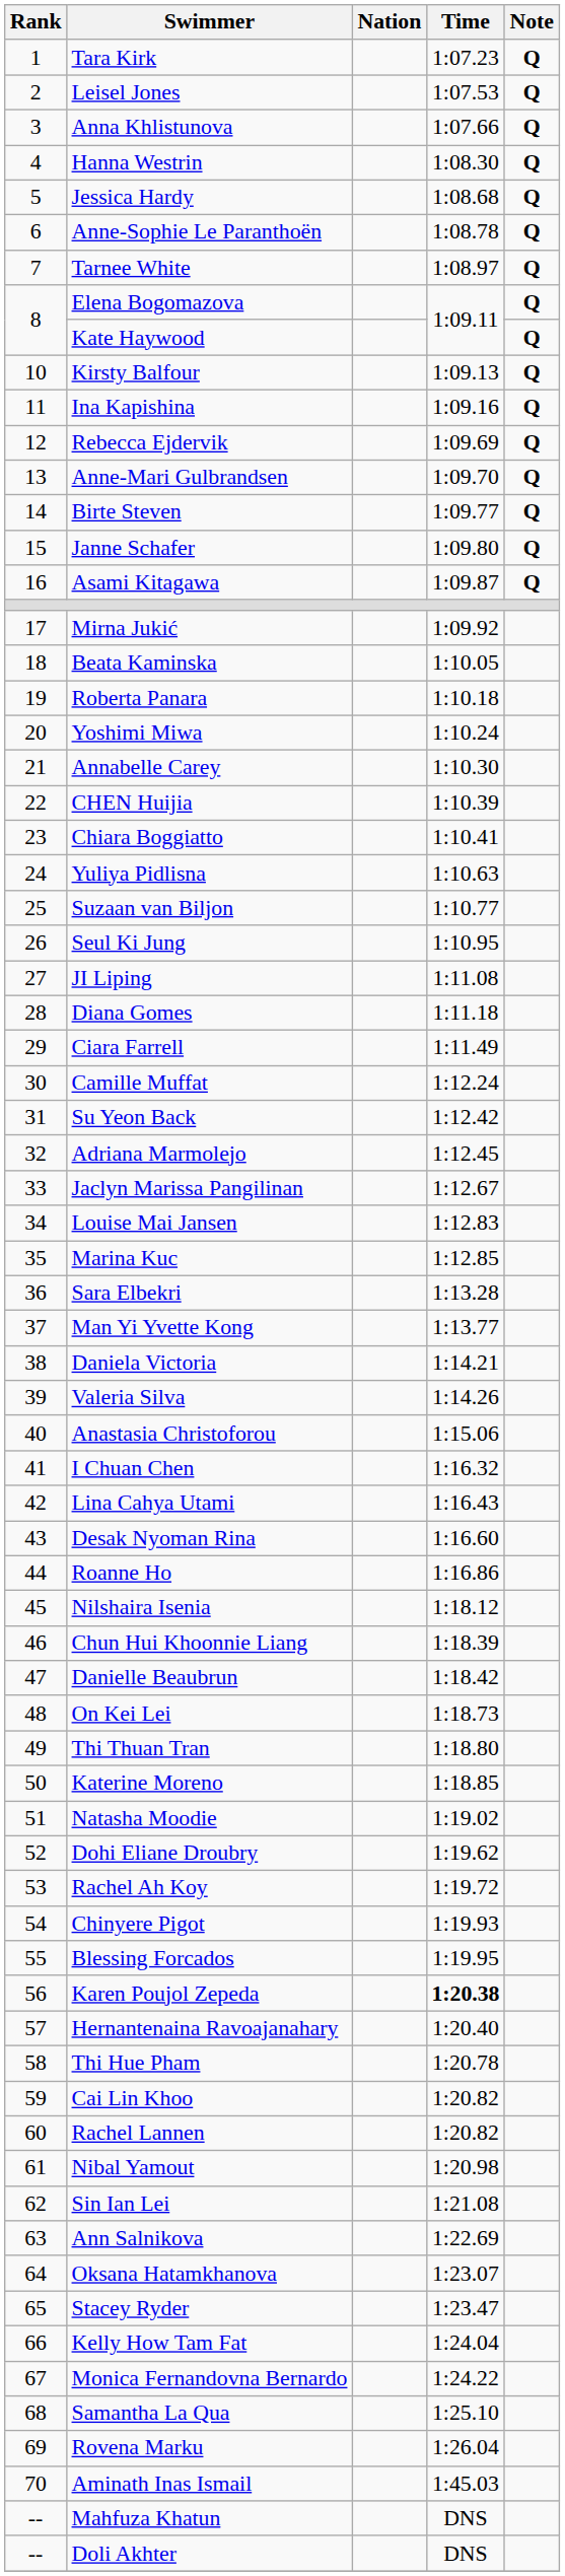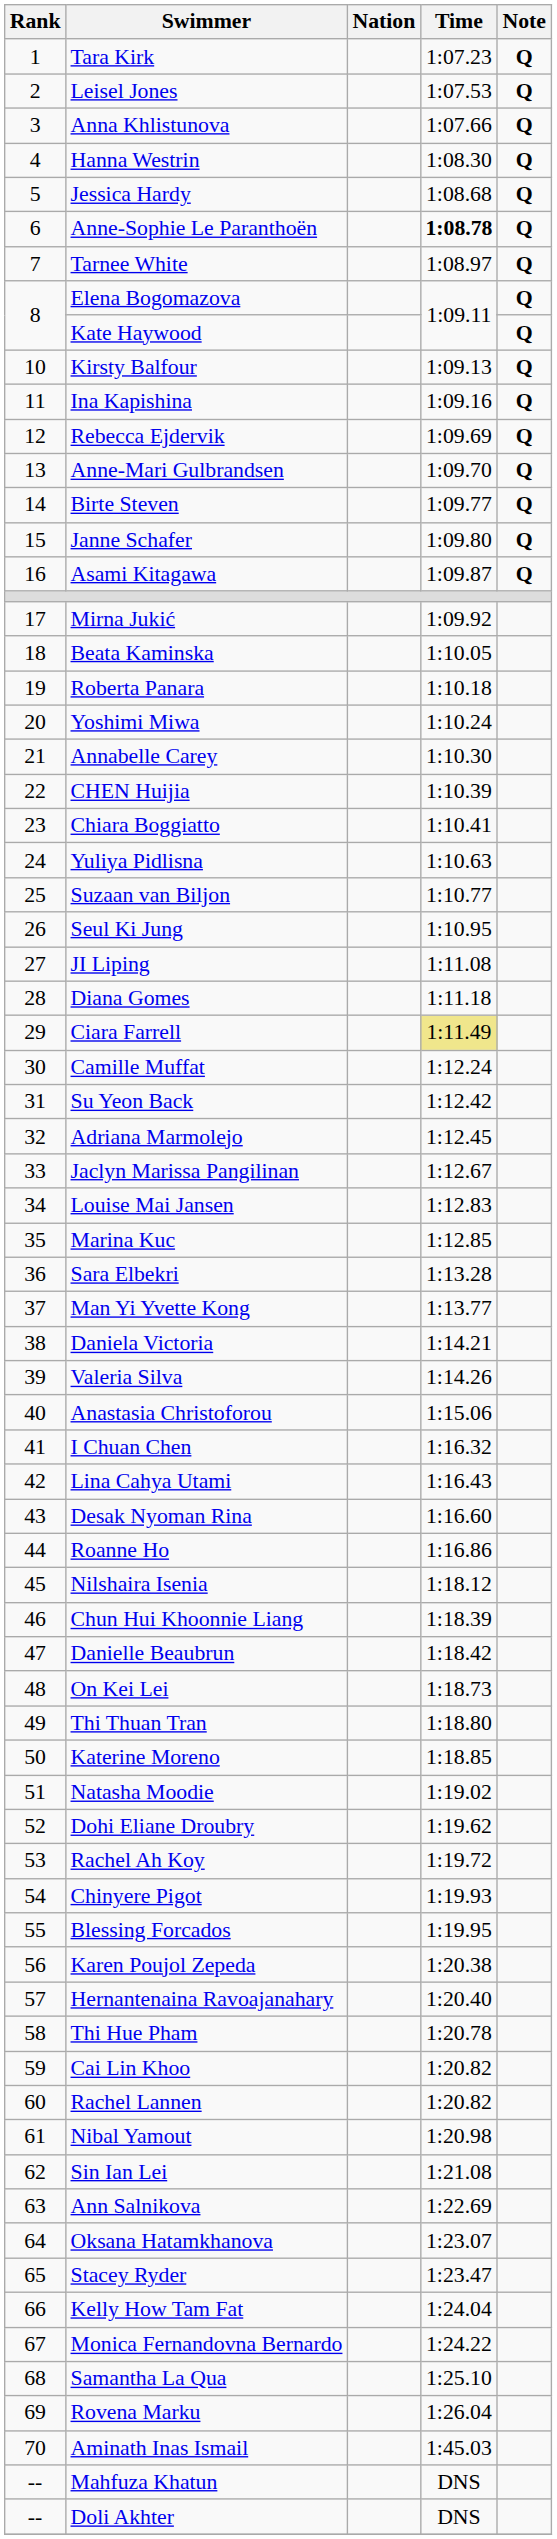Anne-Sophie Le Paranthoën | Time: normal -> bold
Ciara Farrell | Time: no background -> khaki background
Karen Poujol Zepeda | Time: bold -> normal
